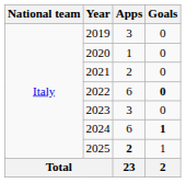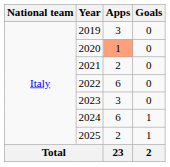2020 | Apps: no background -> lightsalmon background
2022 | Goals: bold -> normal
2024 | Goals: bold -> normal
2025 | Apps: bold -> normal
